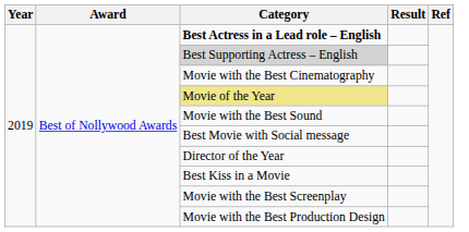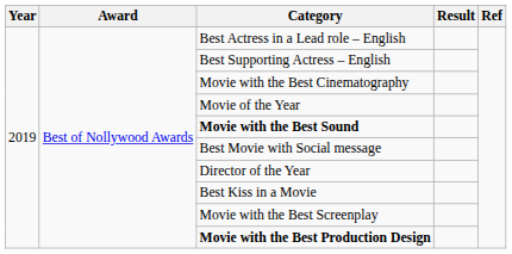Best Actress in a Lead role – English | Category: bold -> normal
Best Supporting Actress – English | Category: lightgrey background -> no background
Movie of the Year | Category: khaki background -> no background
Movie with the Best Sound | Category: normal -> bold
Movie with the Best Production Design | Category: normal -> bold
